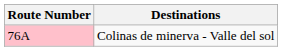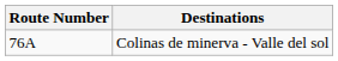Colinas de minerva - Valle del sol | Route Number: pink background -> no background
